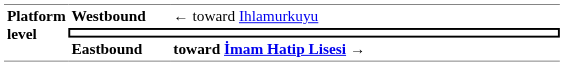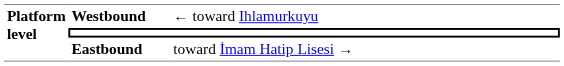Eastbound | column 3: bold -> normal
